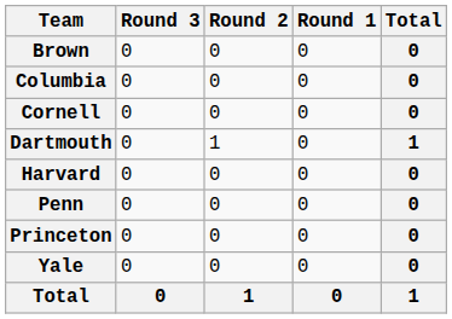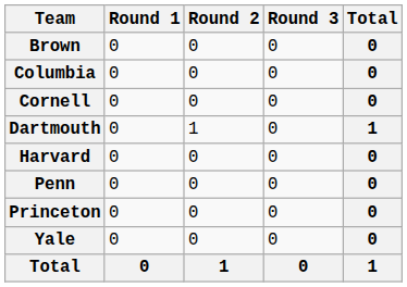columns swapped: Round 1 <-> Round 3
